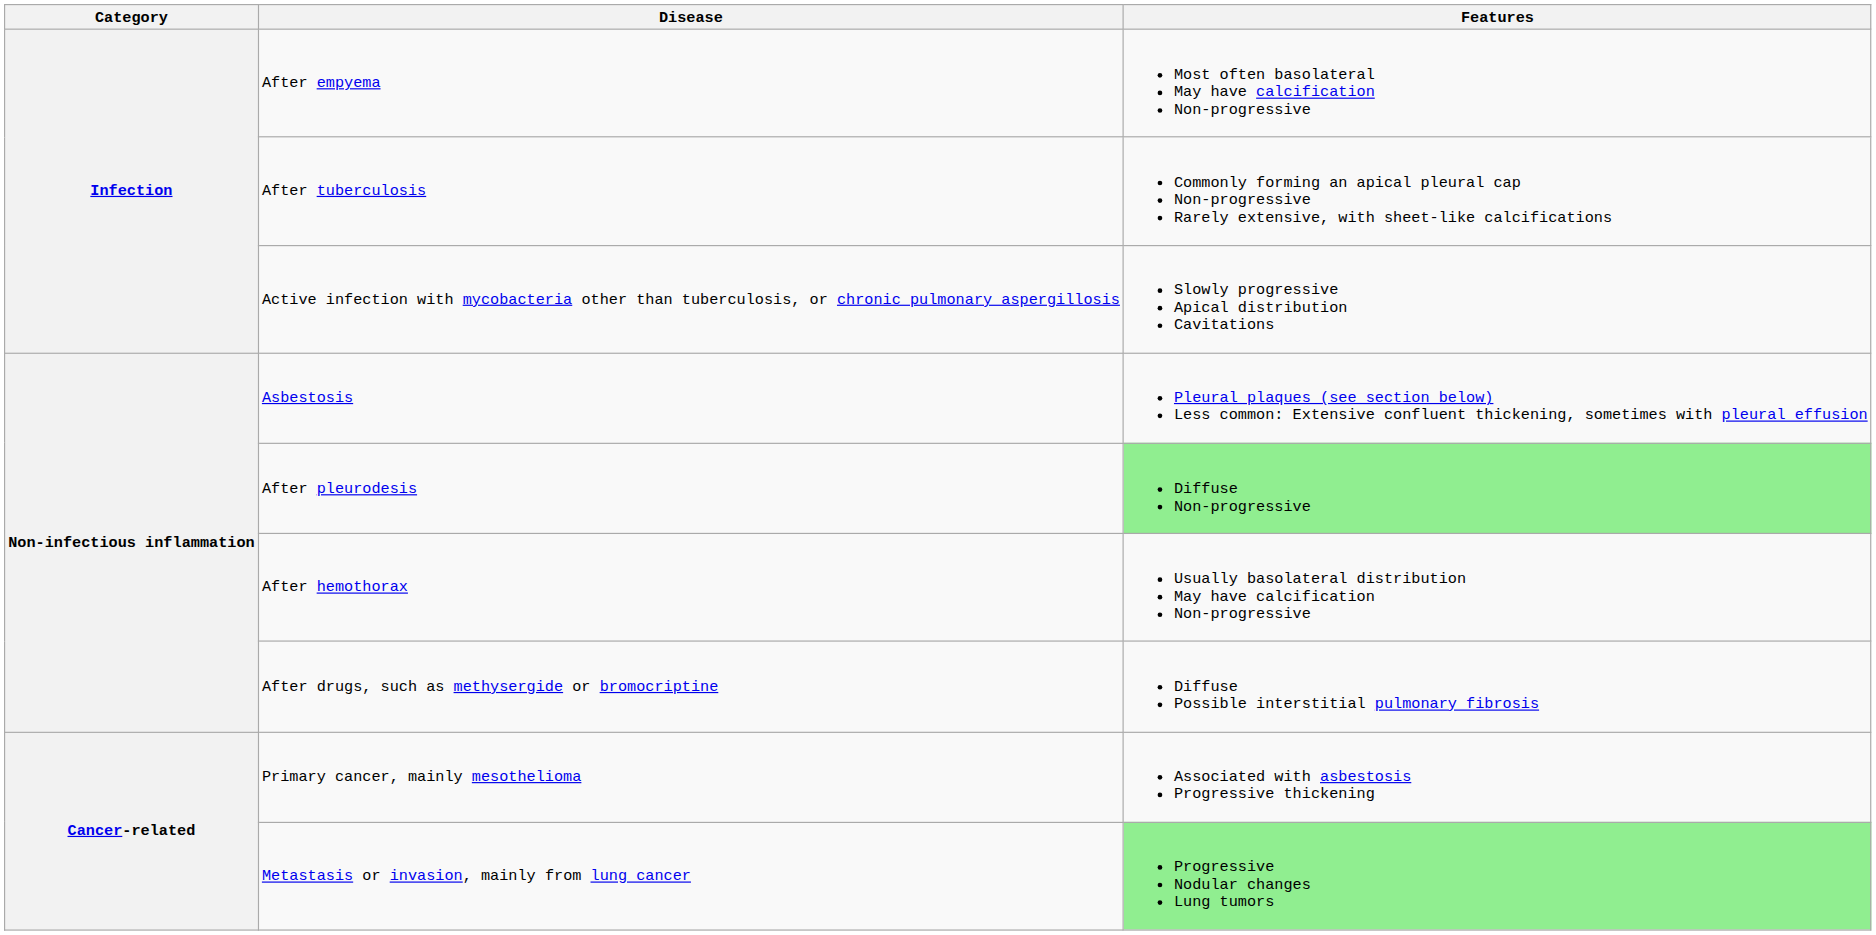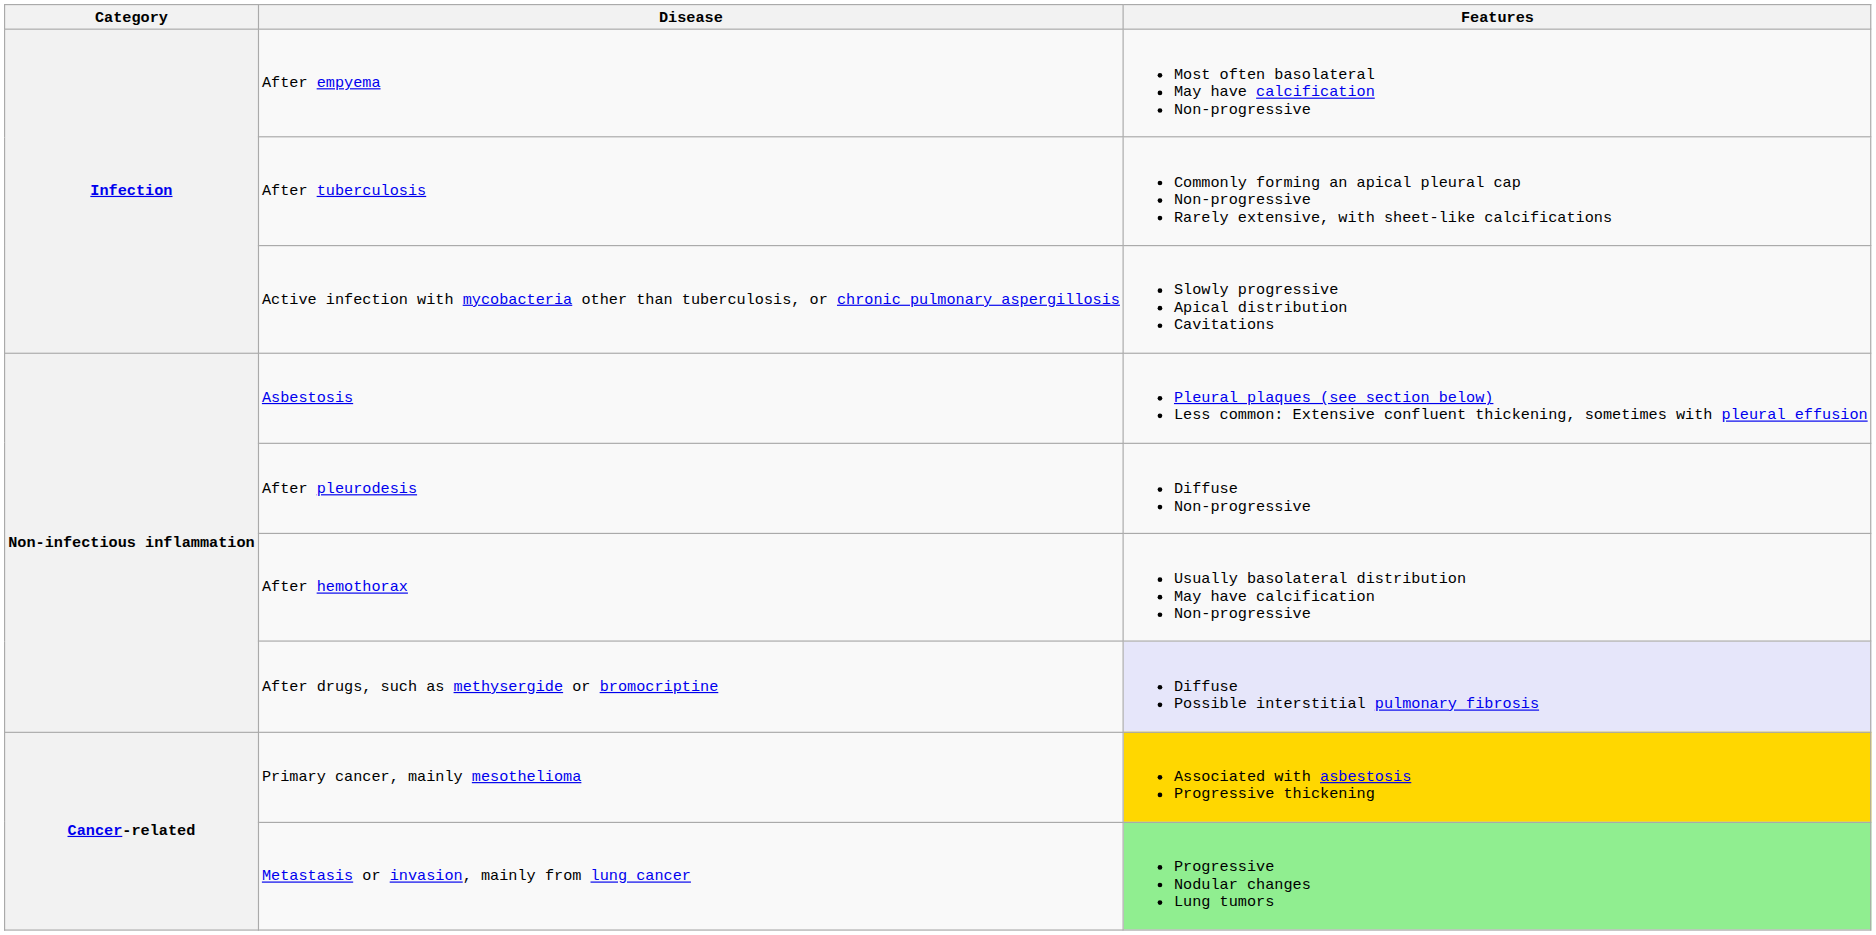After pleurodesis | Features: lightgreen background -> no background
After drugs, such as methysergide or bromocriptine | Features: no background -> lavender background
Primary cancer, mainly mesothelioma | Features: no background -> gold background
